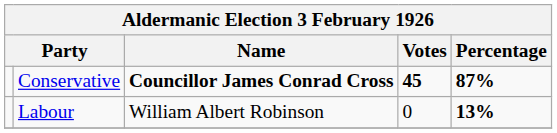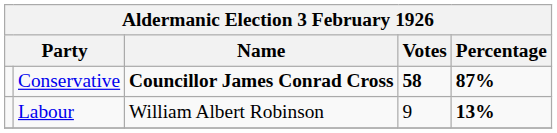Conservative | Votes: 45 -> 58
Labour | Votes: 0 -> 9
